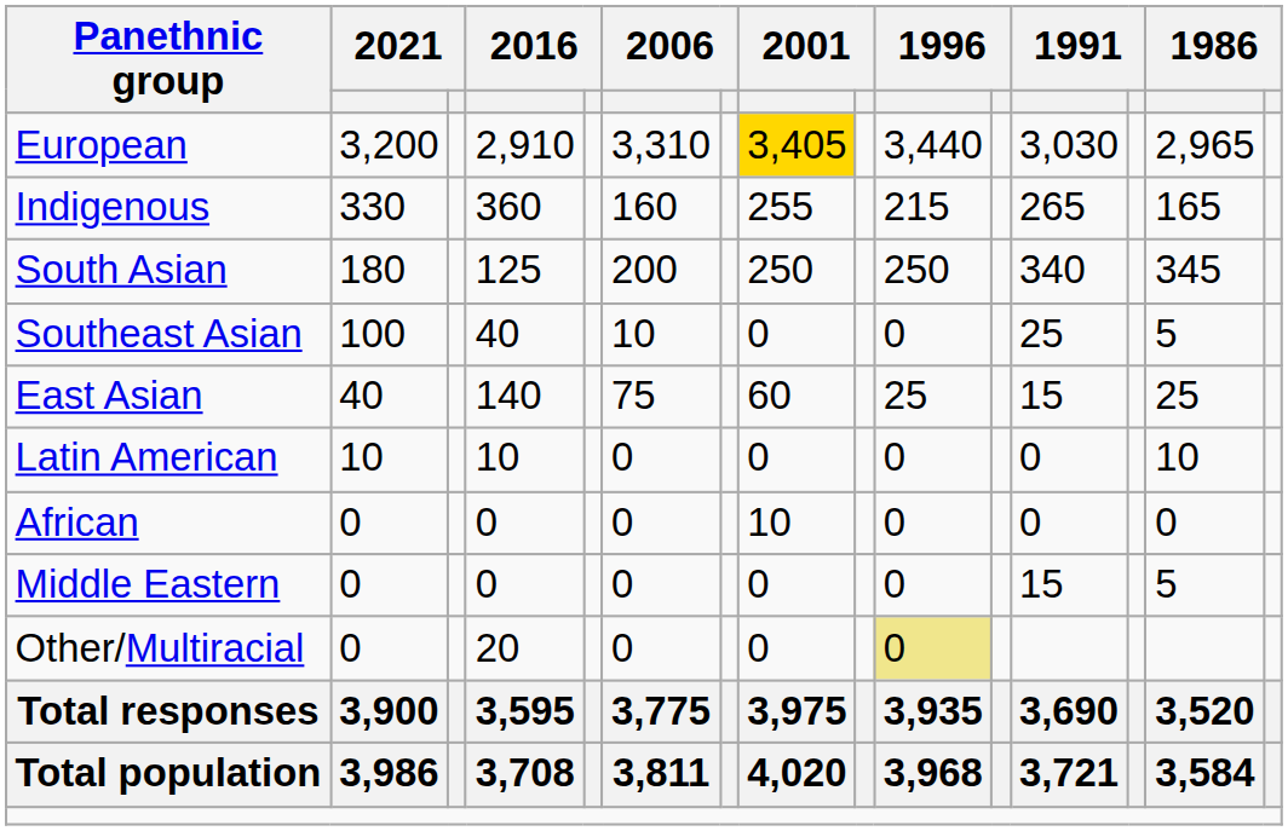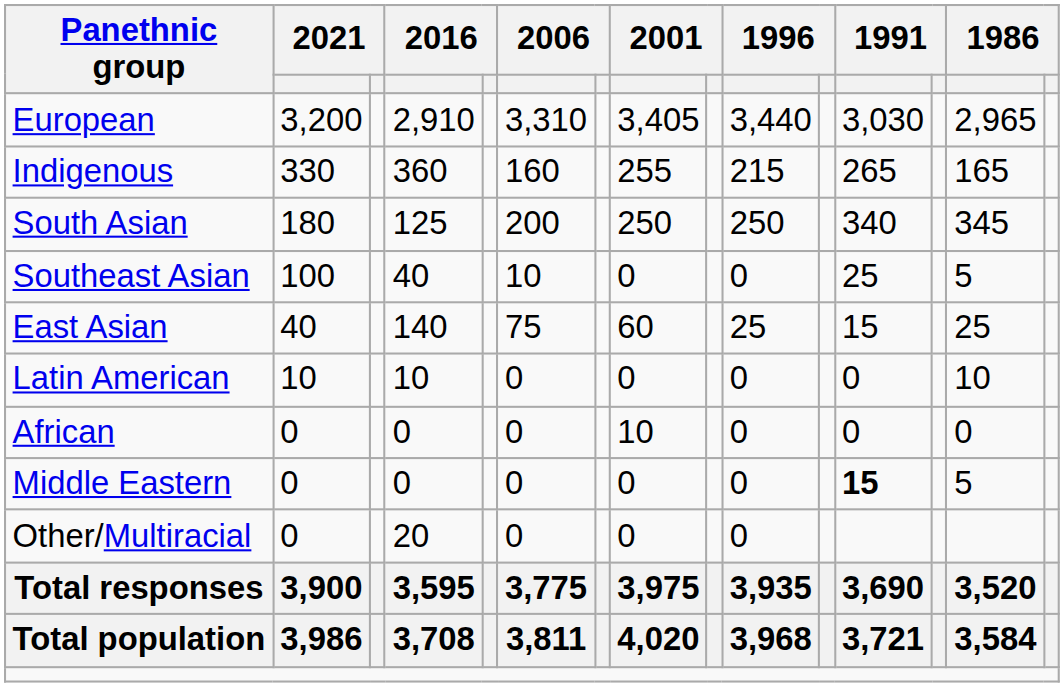European | column 8: gold background -> no background
Middle Eastern | column 12: normal -> bold
Other/Multiracial | column 10: khaki background -> no background
